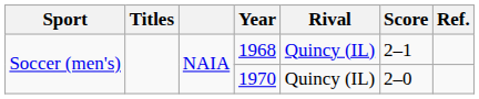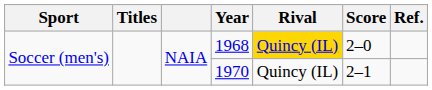1968 | Rival: no background -> gold background
1968 | Score: 2–1 -> 2–0
1970 | Score: 2–0 -> 2–1
